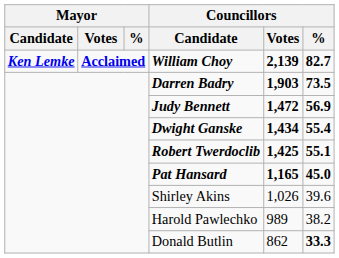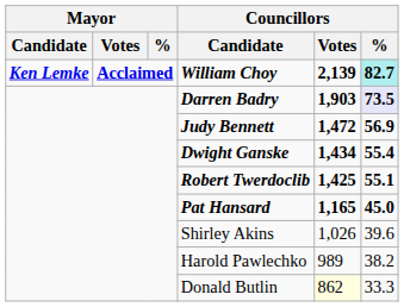William Choy | Councillors / %: no background -> paleturquoise background
Darren Badry | Councillors / %: no background -> lavender background
Donald Butlin | Councillors / Votes: no background -> lightyellow background
Donald Butlin | Councillors / %: bold -> normal
